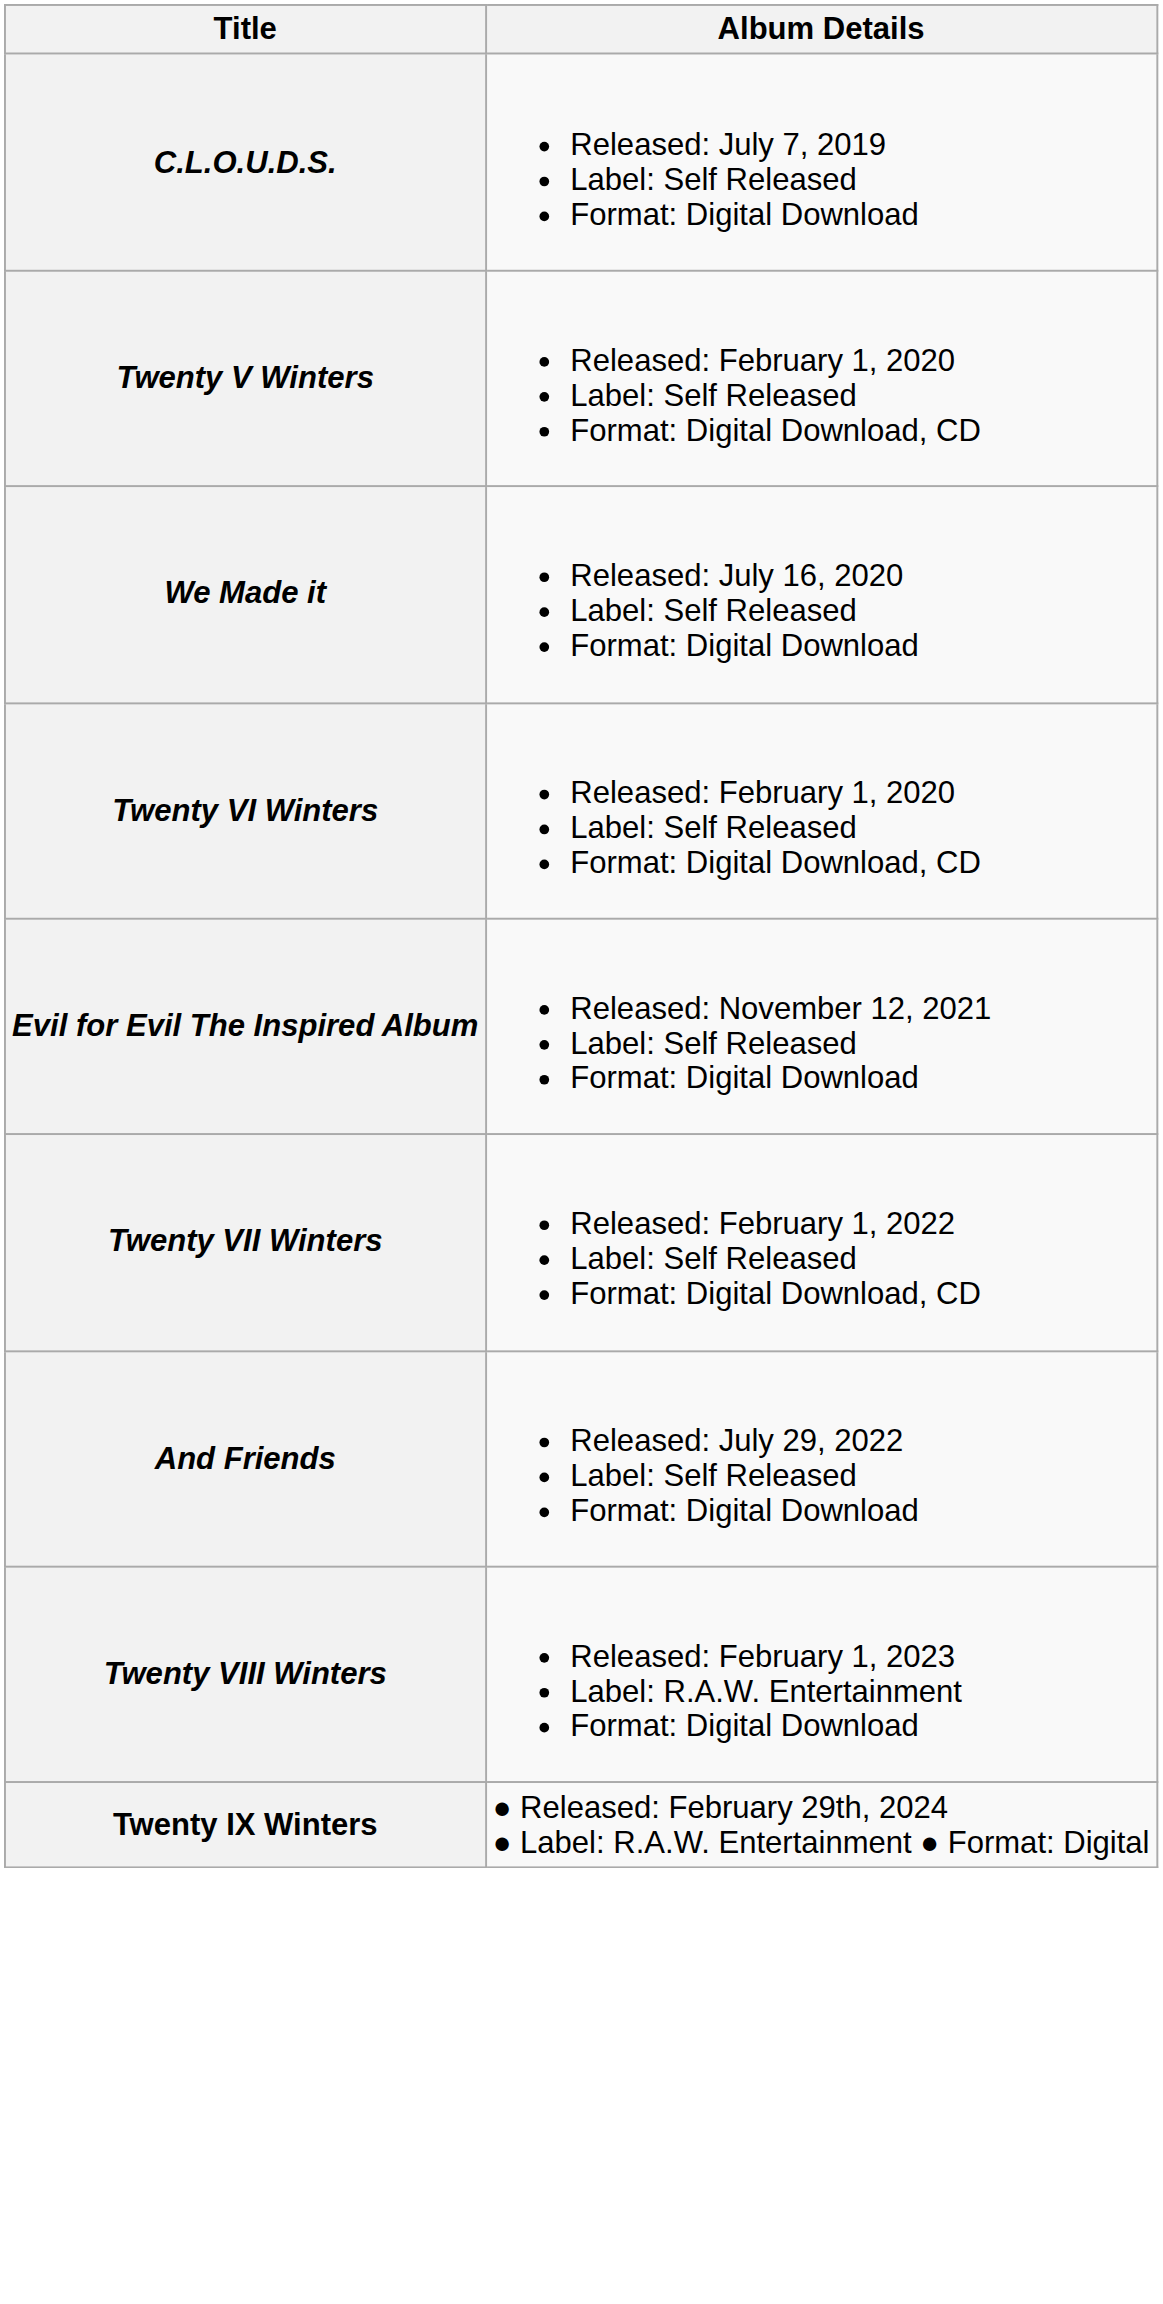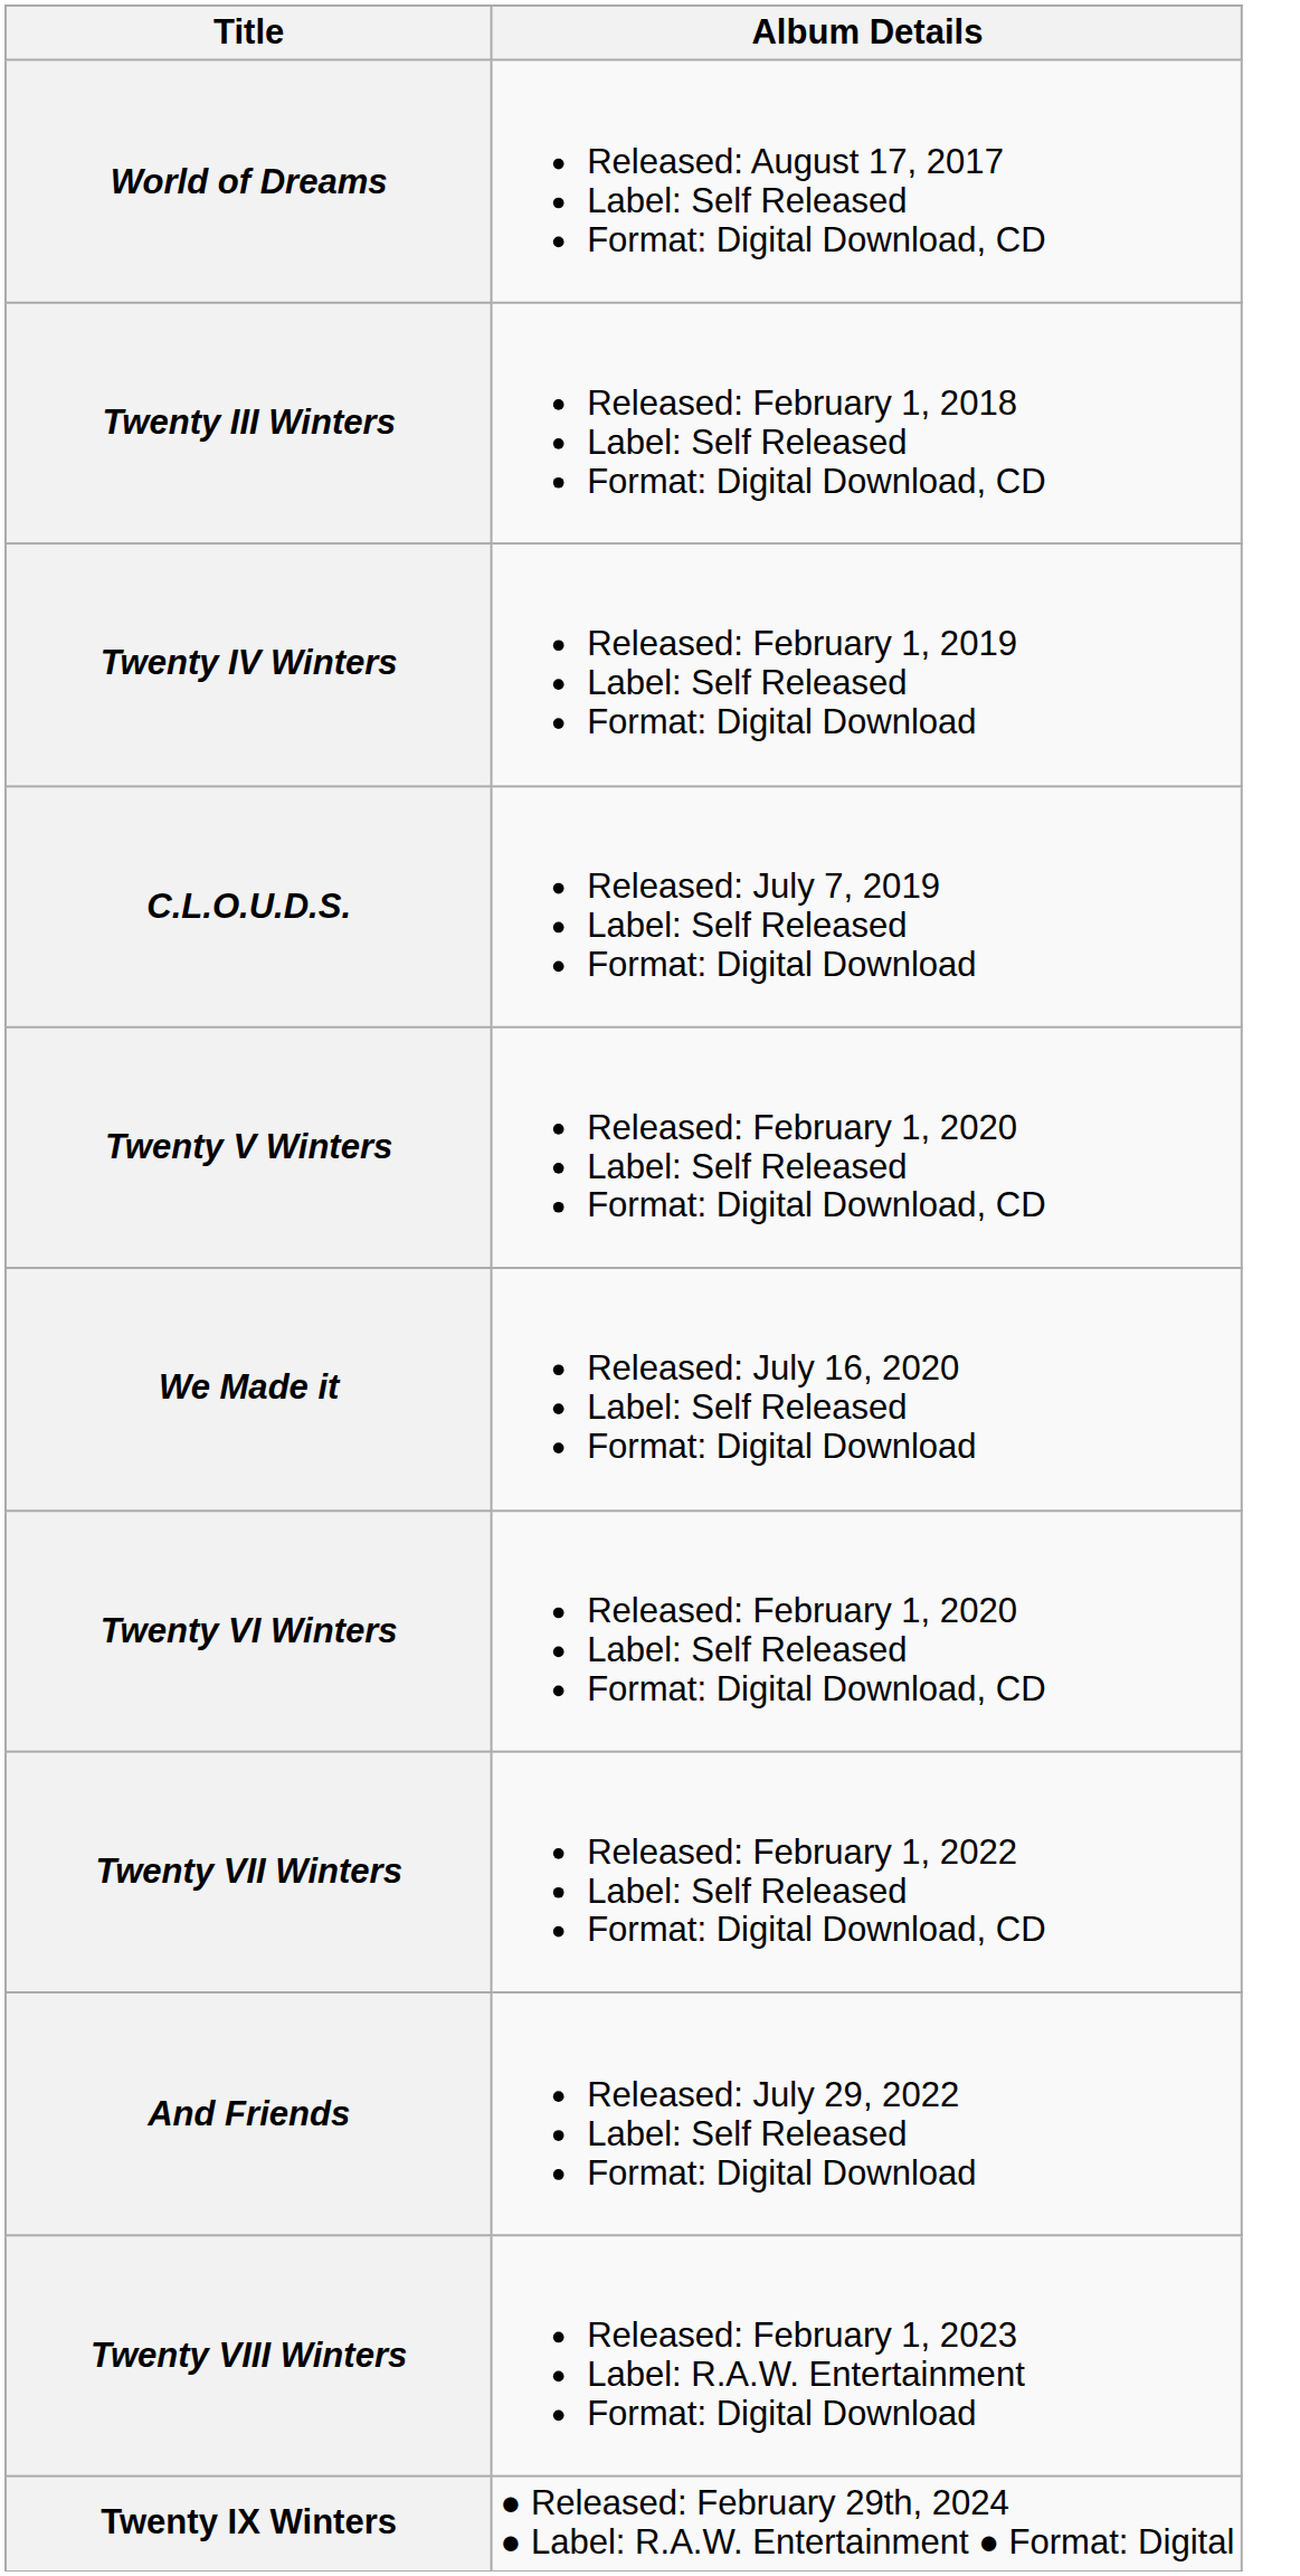+ row: World of Dreams | Released: August 17, 2017 Label: Self Released Format: Digital Download, CD
+ row: Twenty III Winters | Released: February 1, 2018 Label: Self Released Format: Digital Download, CD
+ row: Twenty IV Winters | Released: February 1, 2019 Label: Self Released Format: Digital Download
- row: Evil for Evil The Inspired Album | Released: November 12, 2021 Label: Self Released Format: Digital Download
